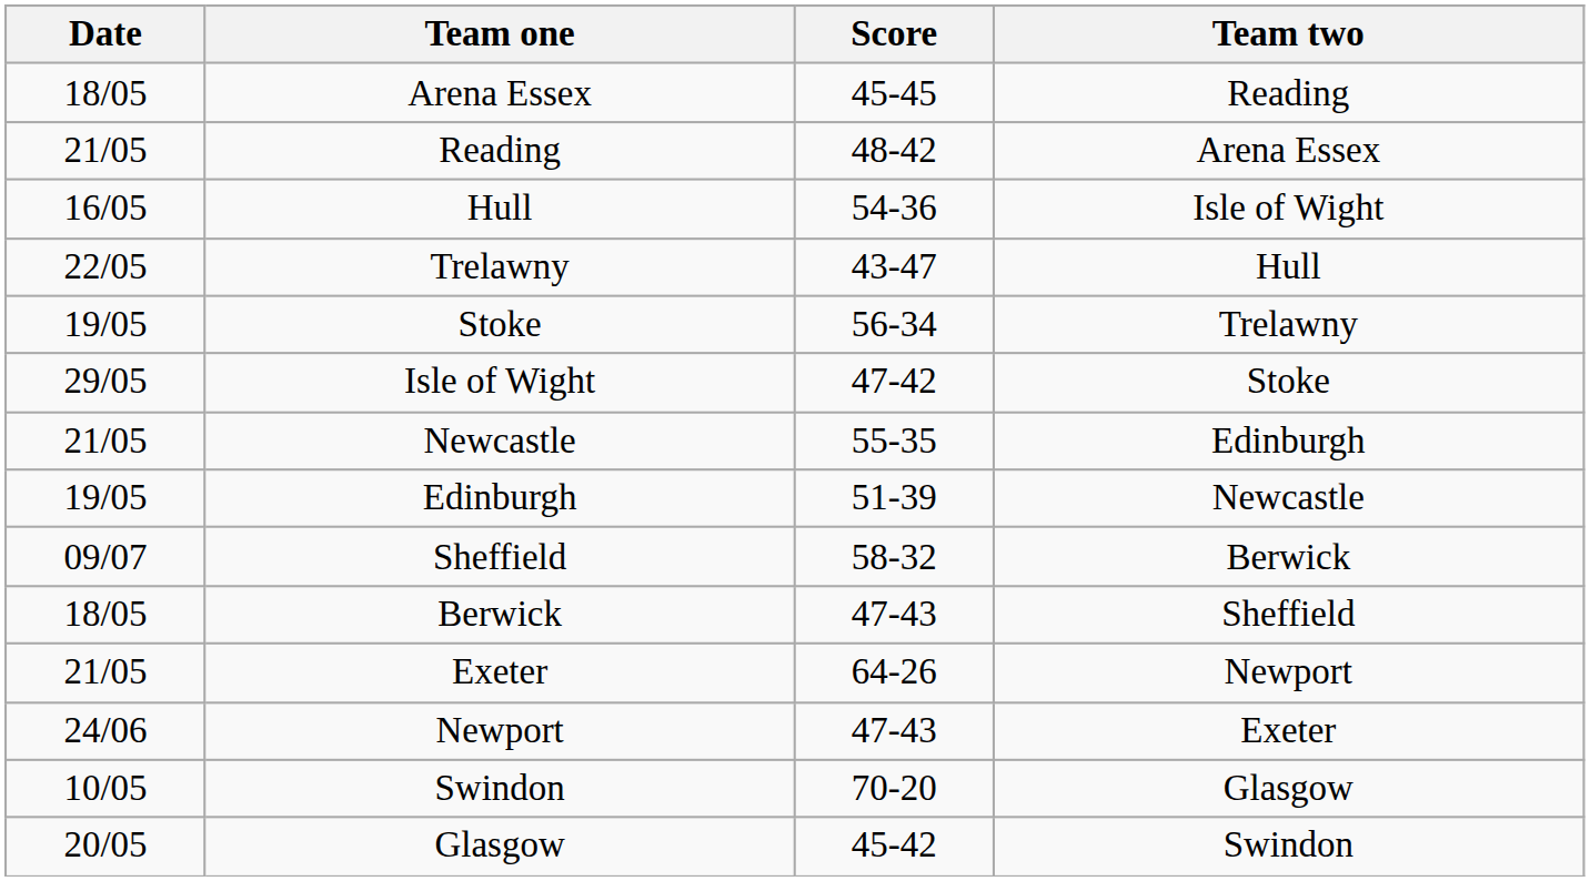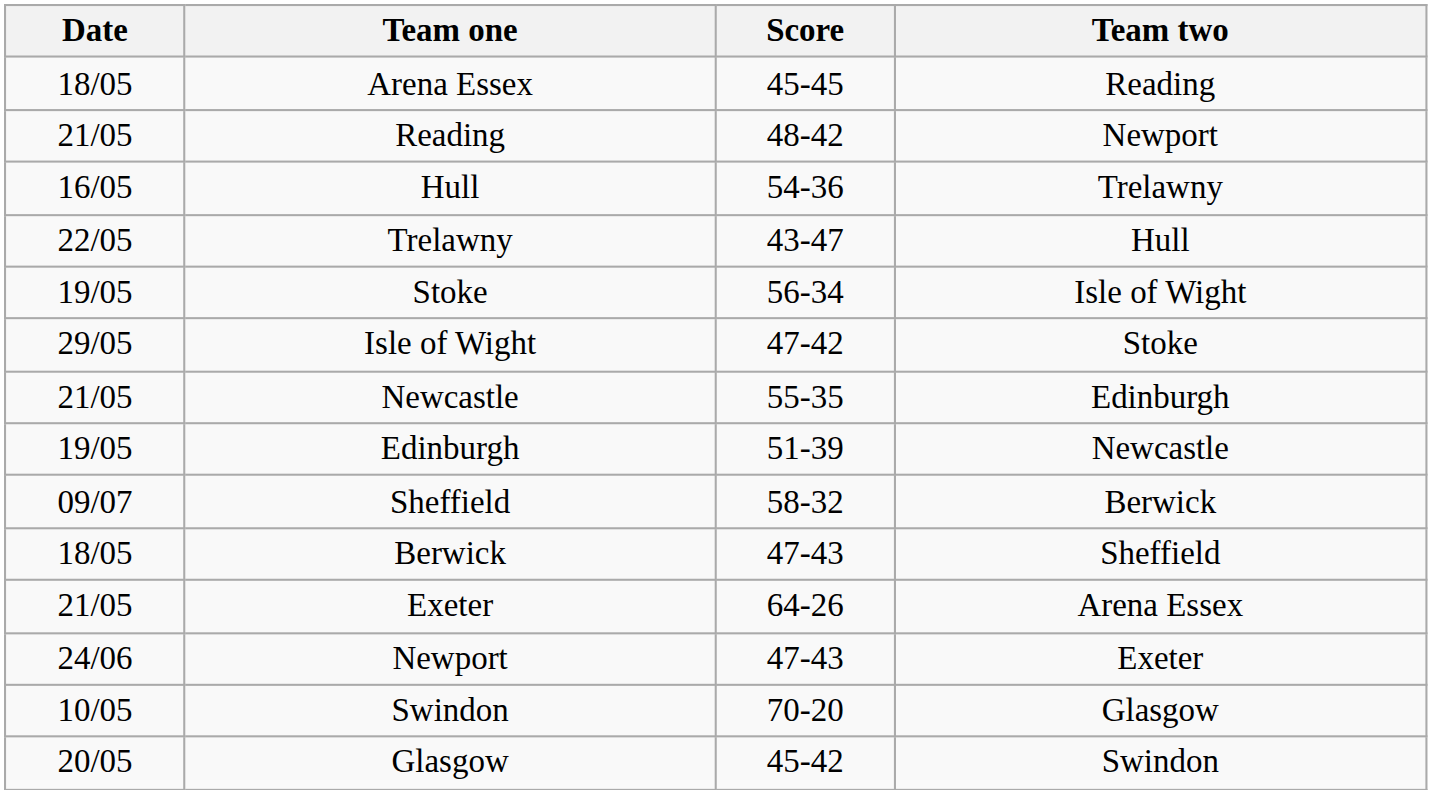row 3 | Team two: Arena Essex -> Newport
row 4 | Team two: Isle of Wight -> Trelawny
row 6 | Team two: Trelawny -> Isle of Wight
row 12 | Team two: Newport -> Arena Essex
